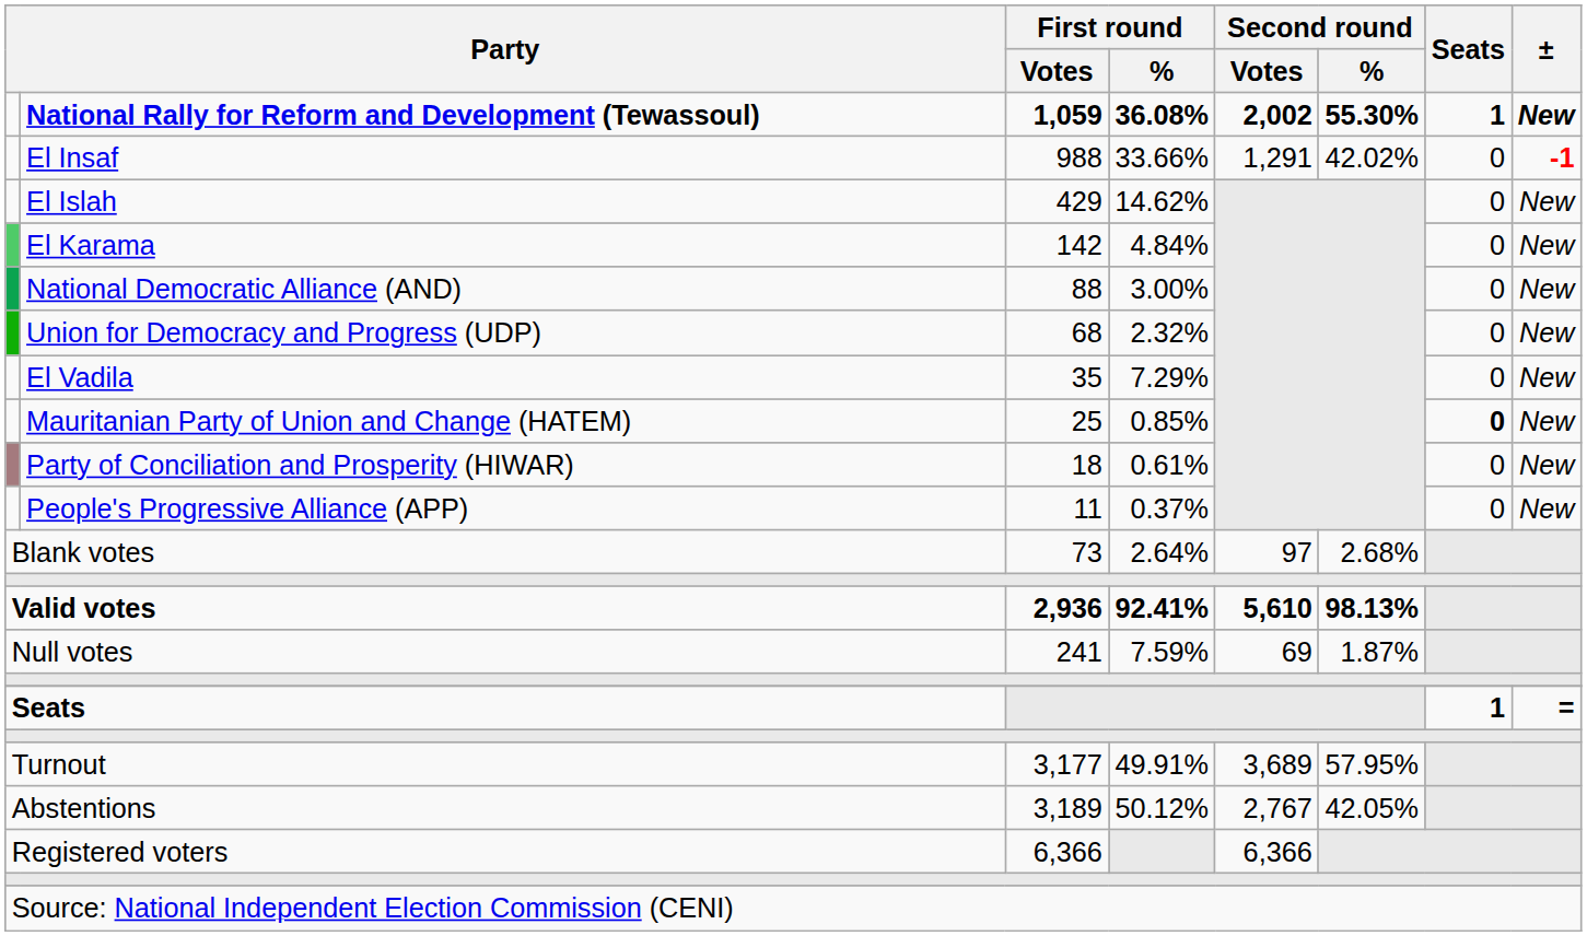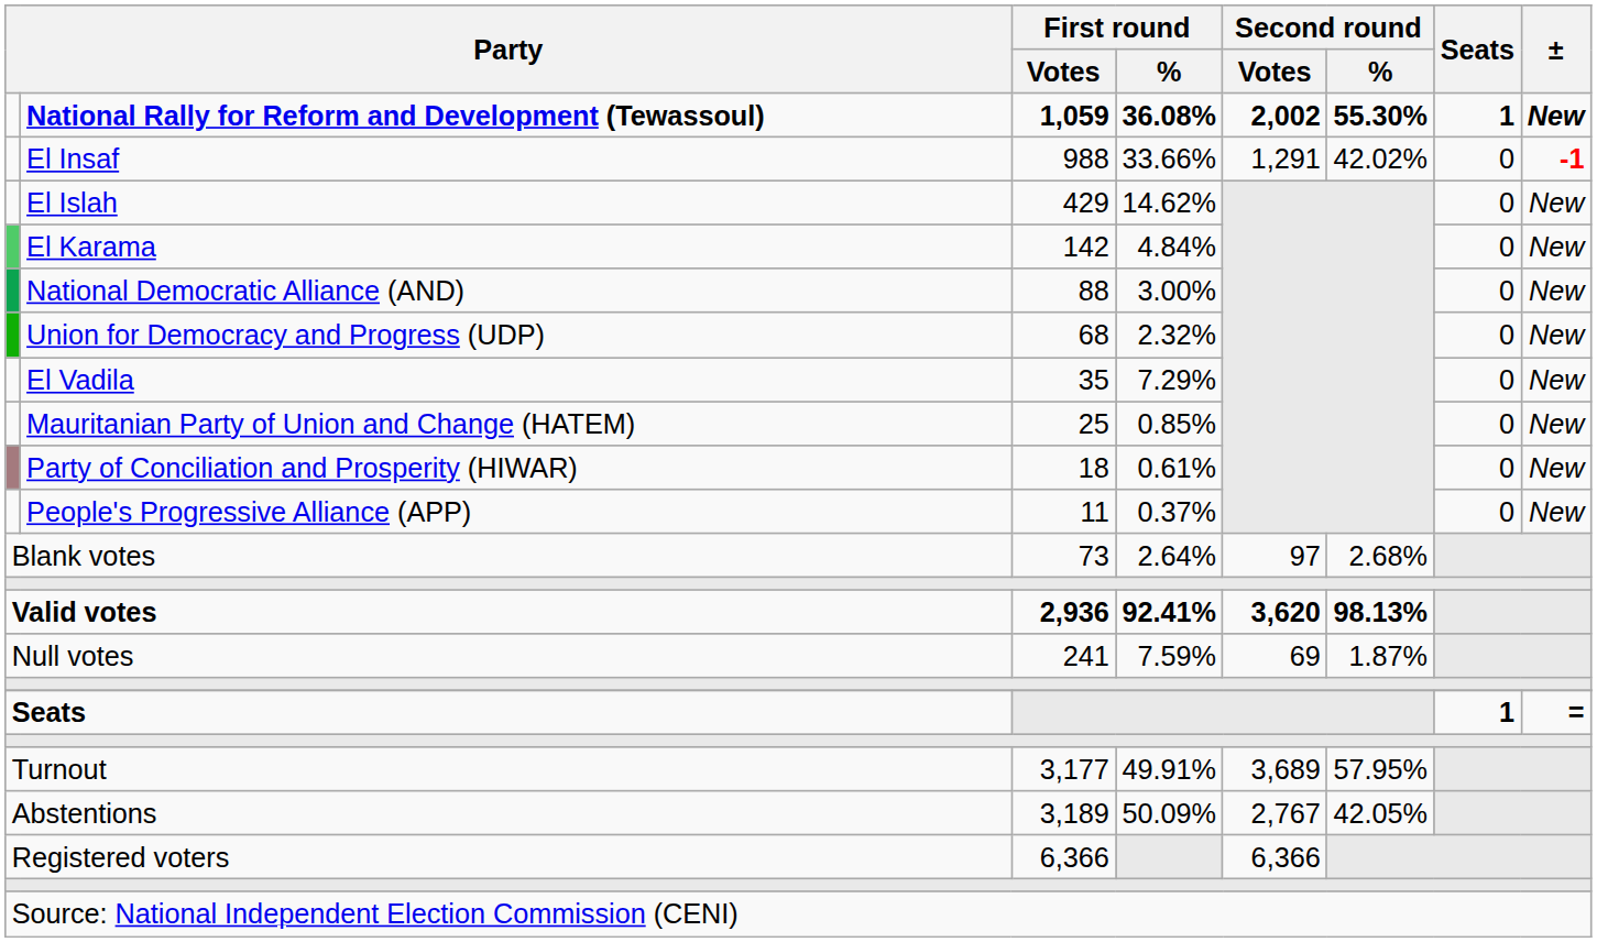Mauritanian Party of Union and Change (HATEM) | Seats: bold -> normal
Valid votes | Second round / Votes: 5,610 -> 3,620
Abstentions | First round / %: 50.12% -> 50.09%
